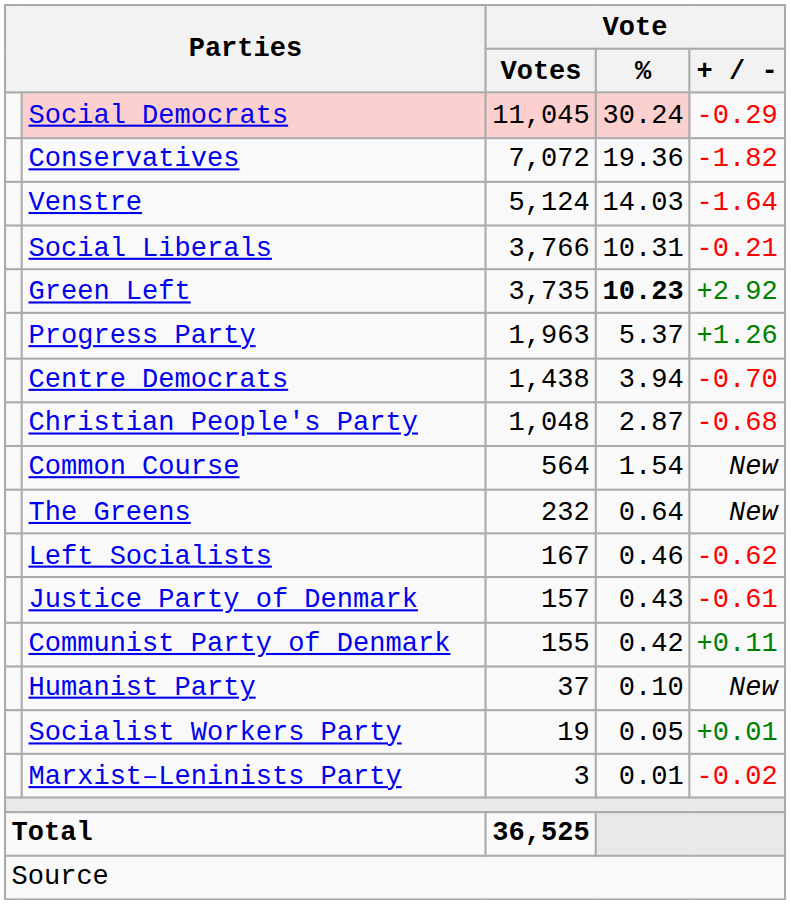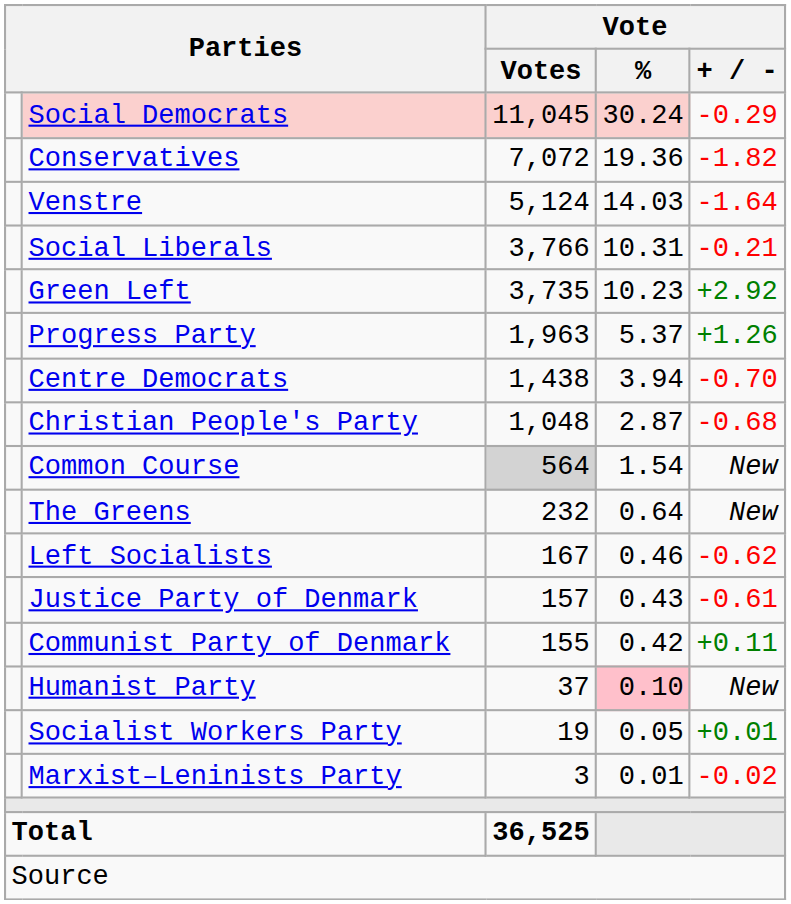Green Left | Vote / %: bold -> normal
Common Course | Vote / Votes: no background -> lightgrey background
Humanist Party | Vote / %: no background -> pink background
